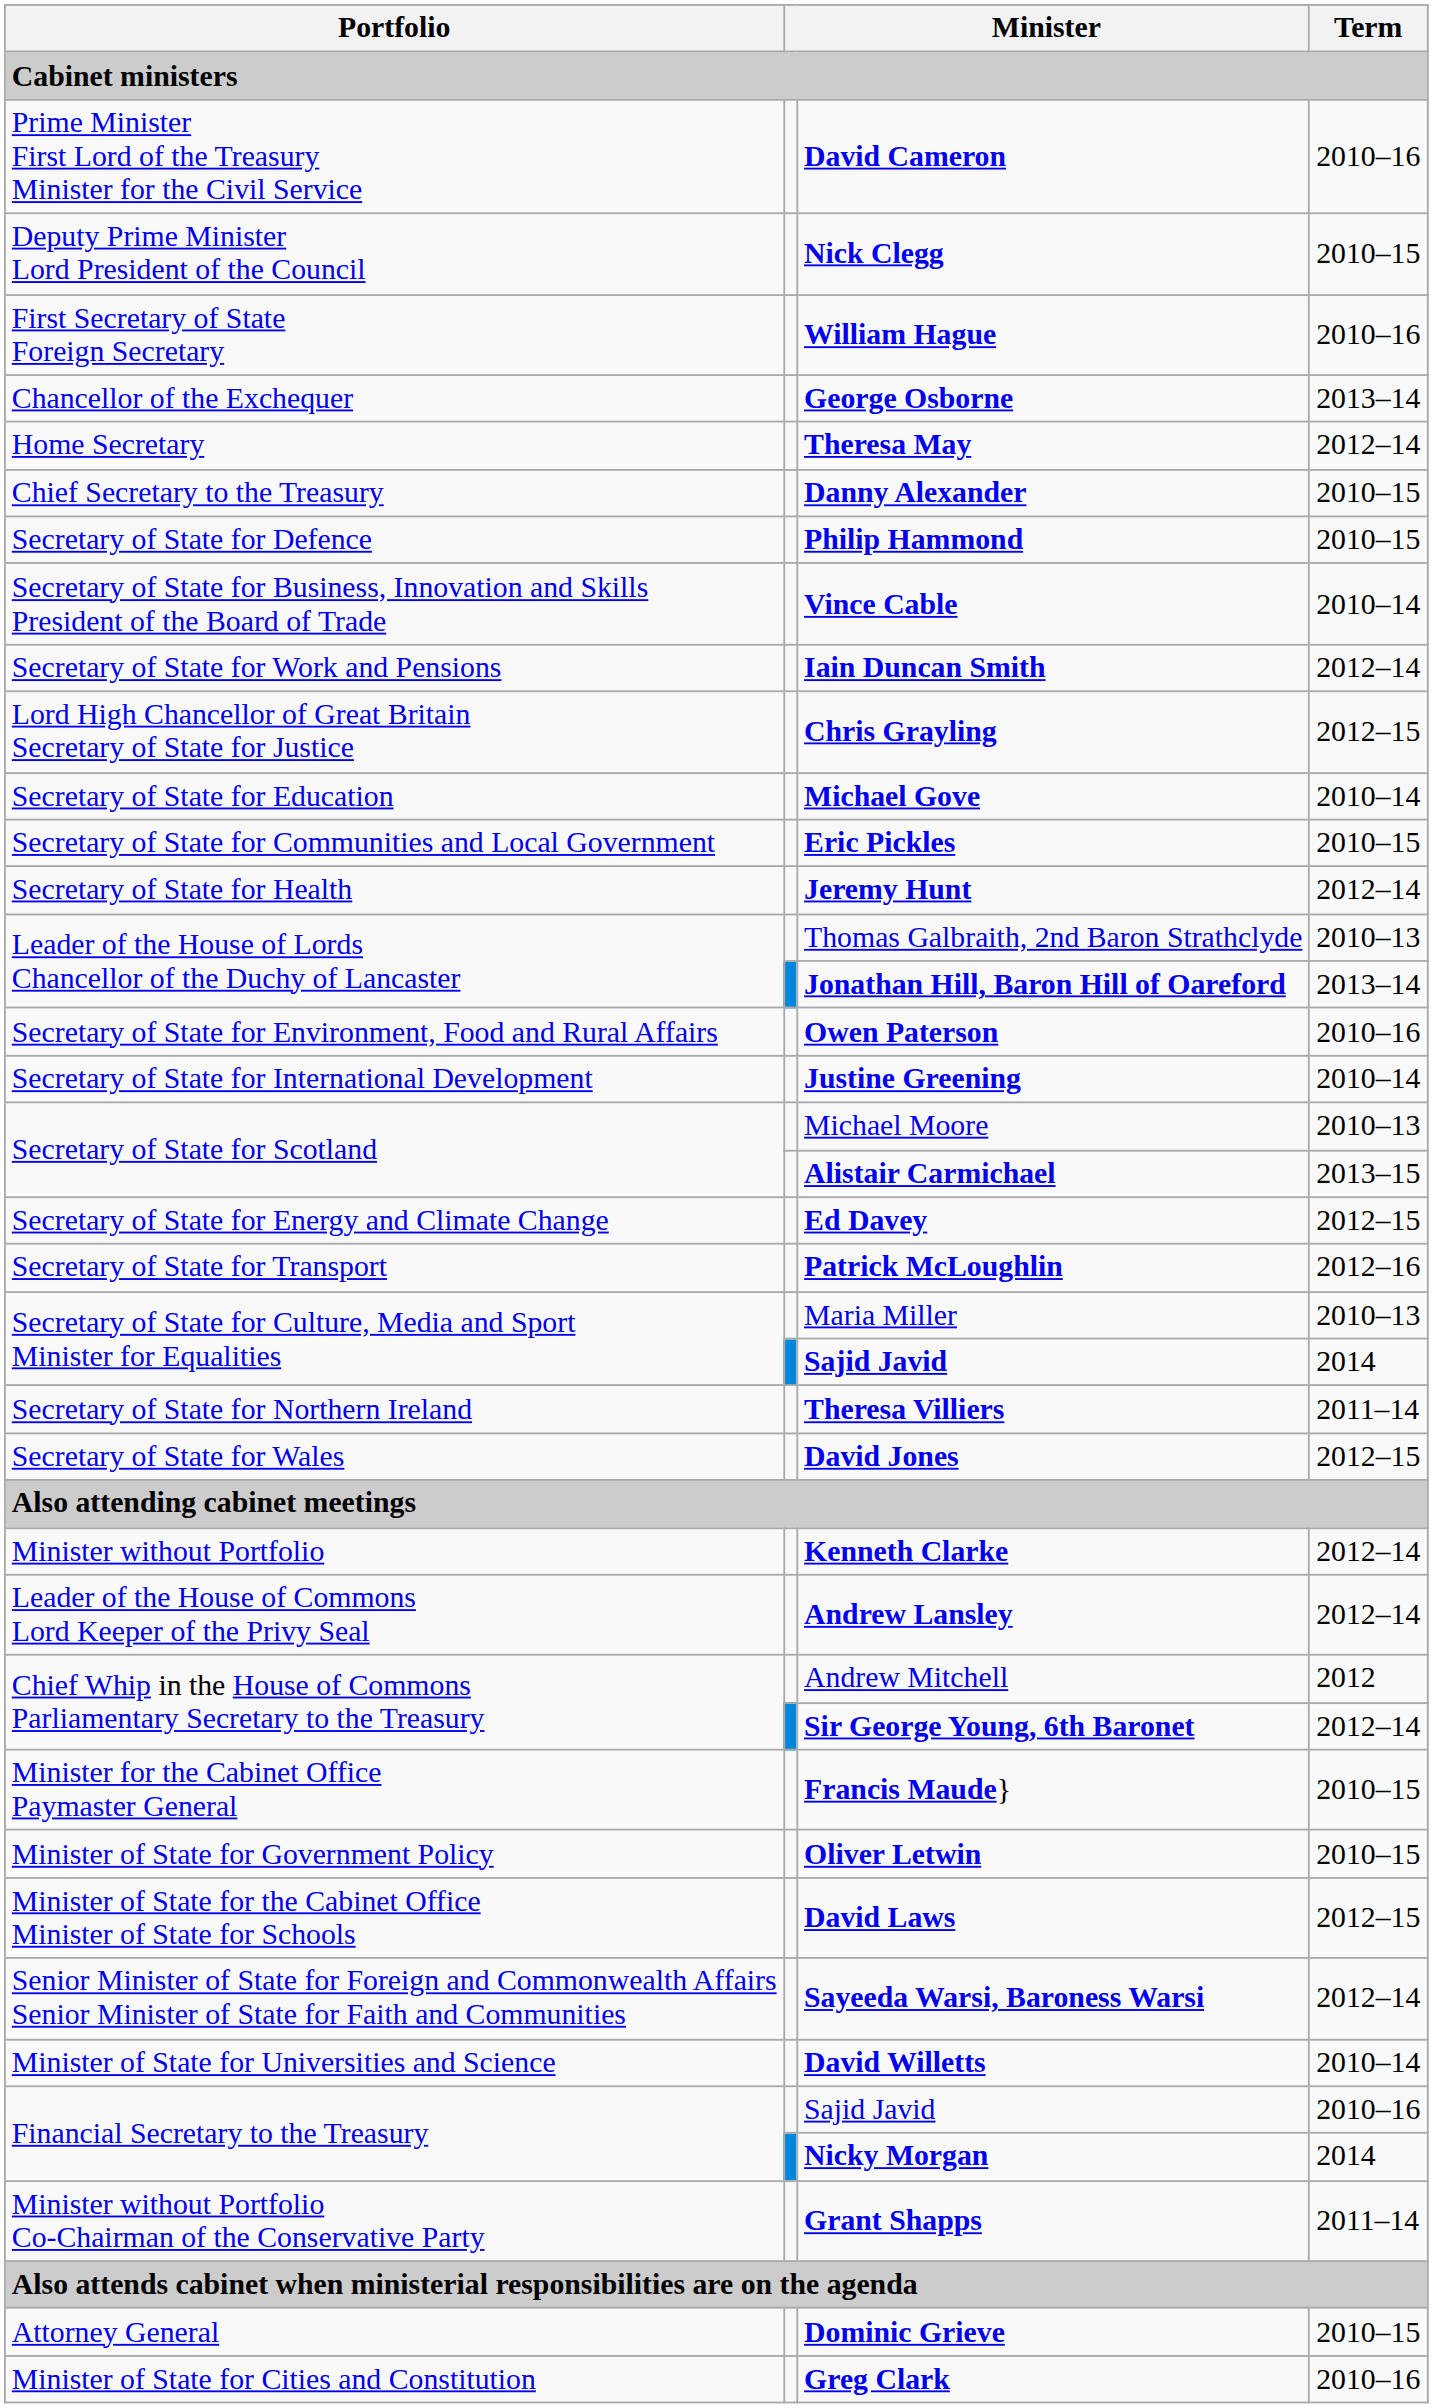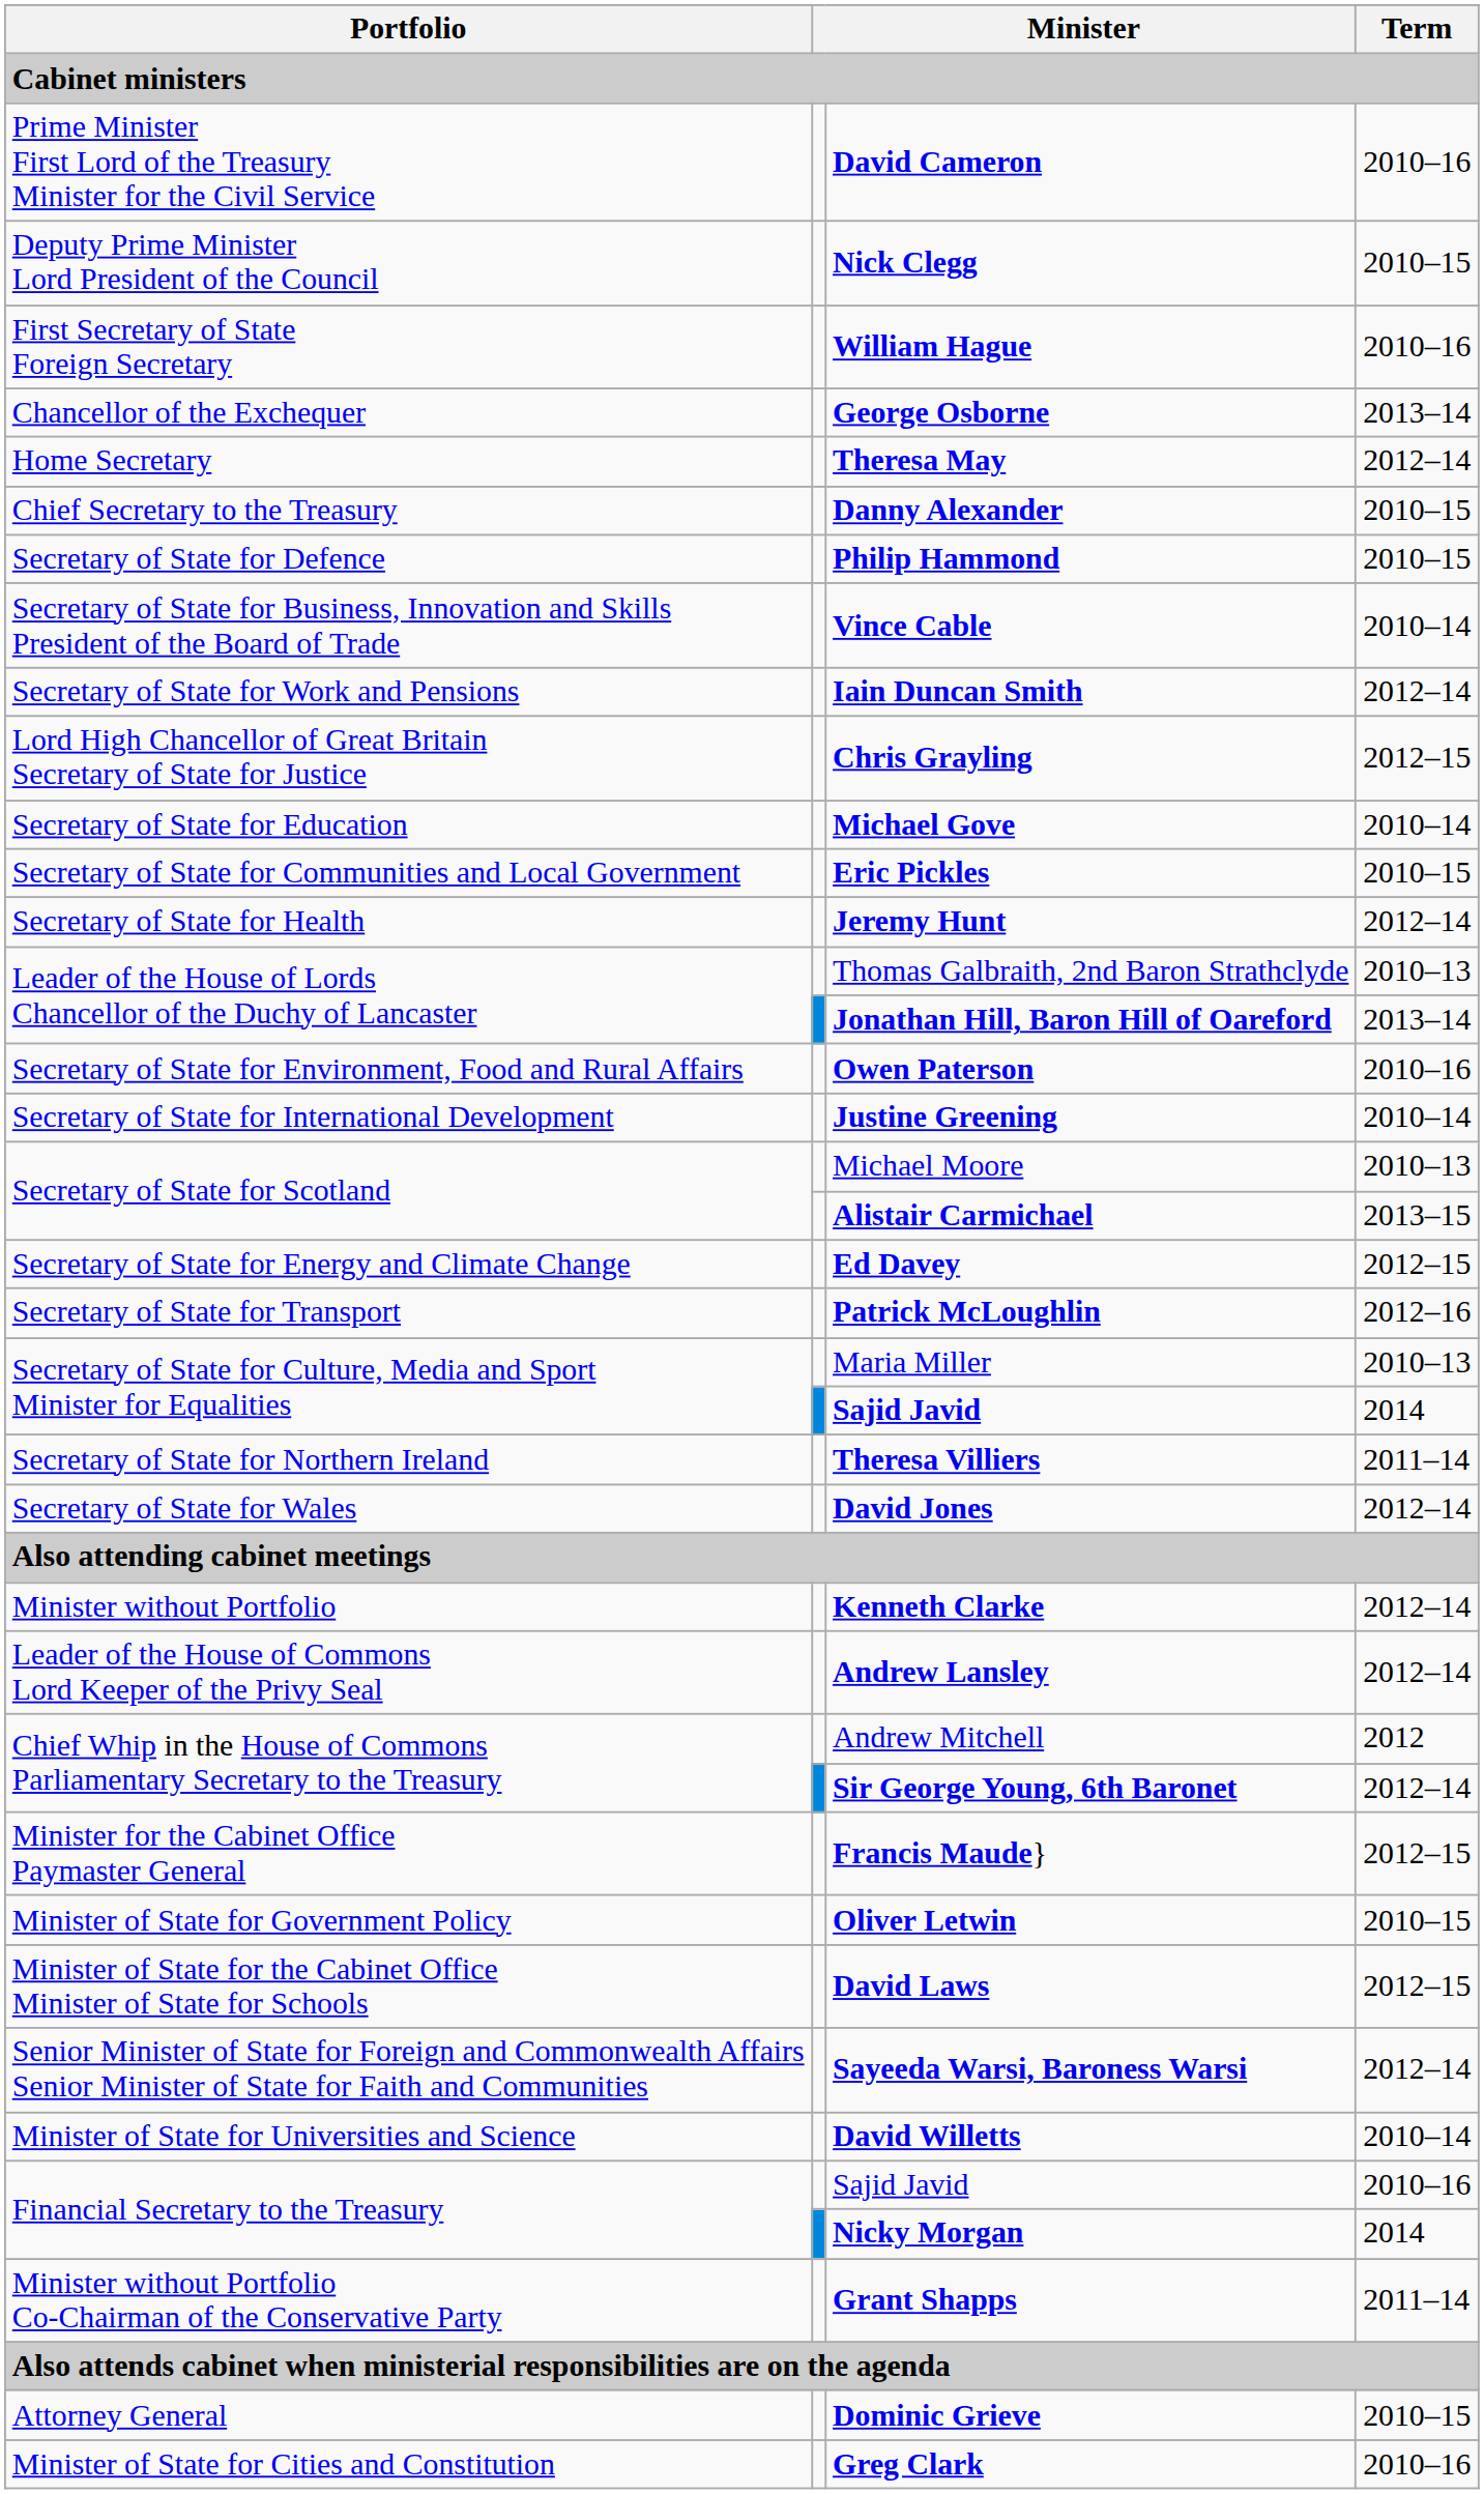David Jones | column 4: 2012–15 -> 2012–14
Francis Maude} | column 4: 2010–15 -> 2012–15
